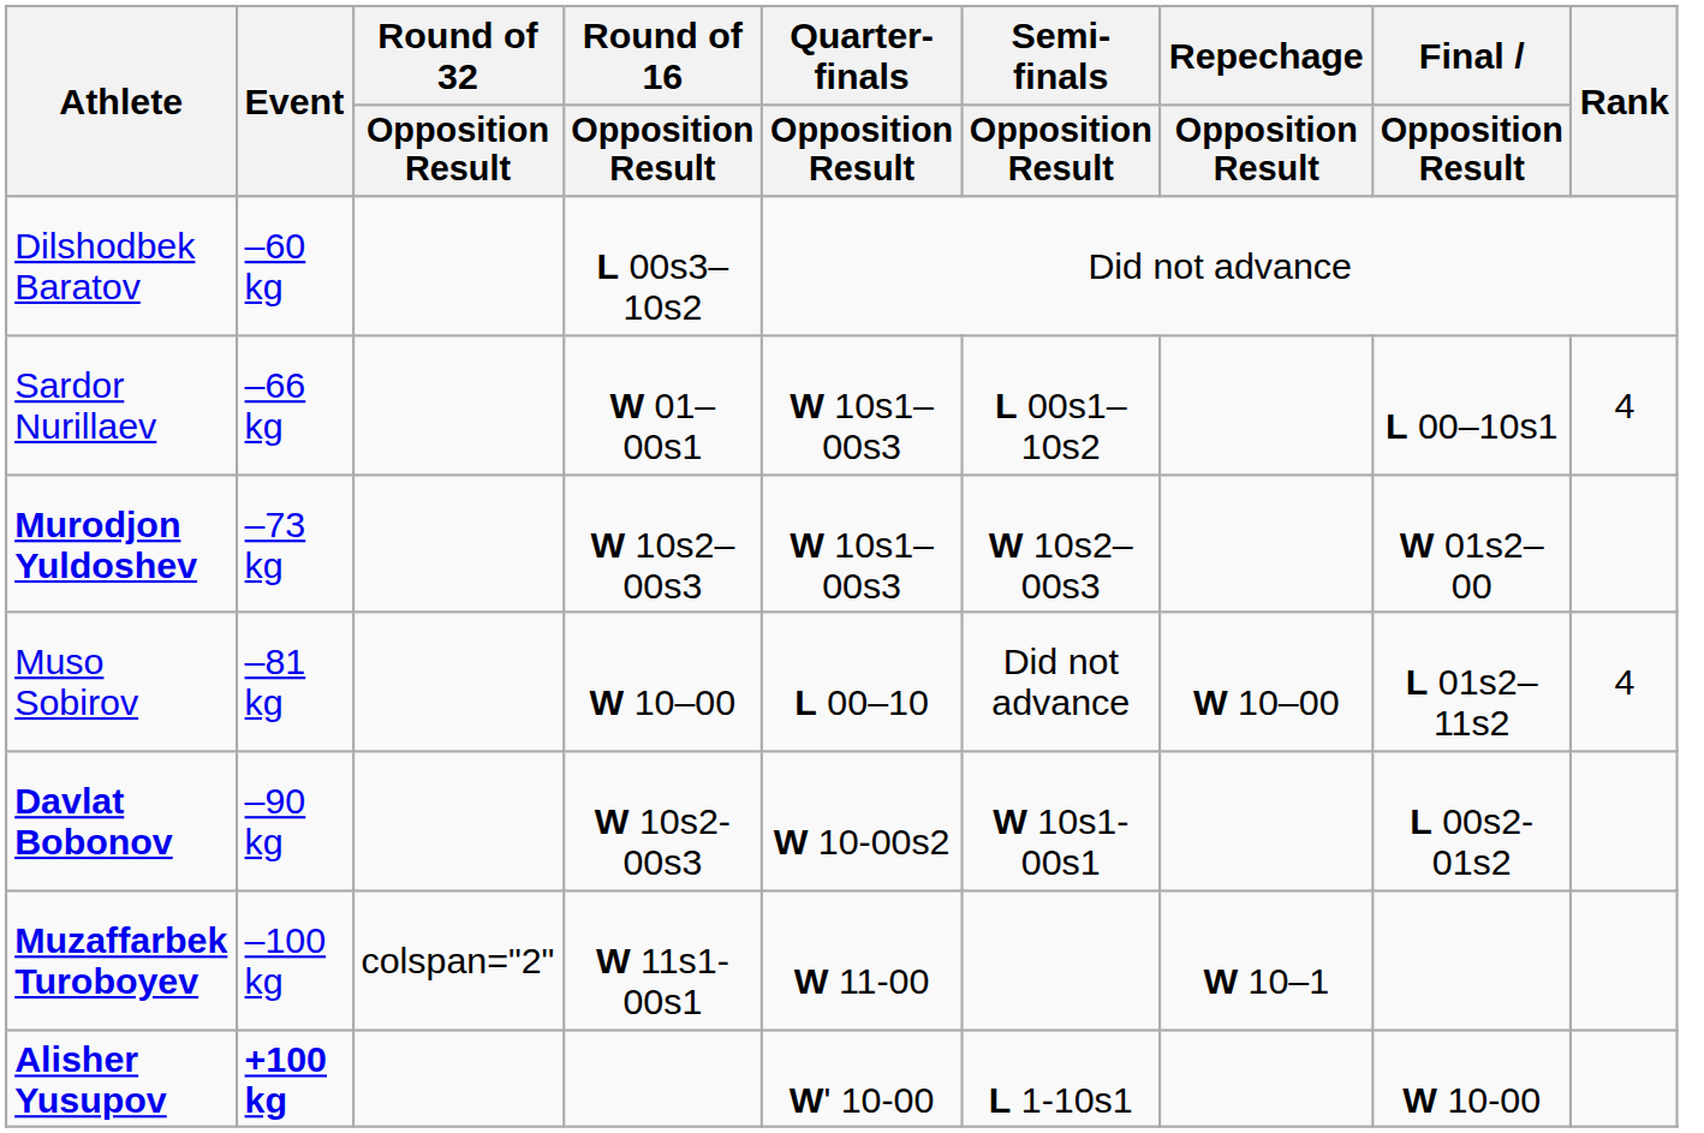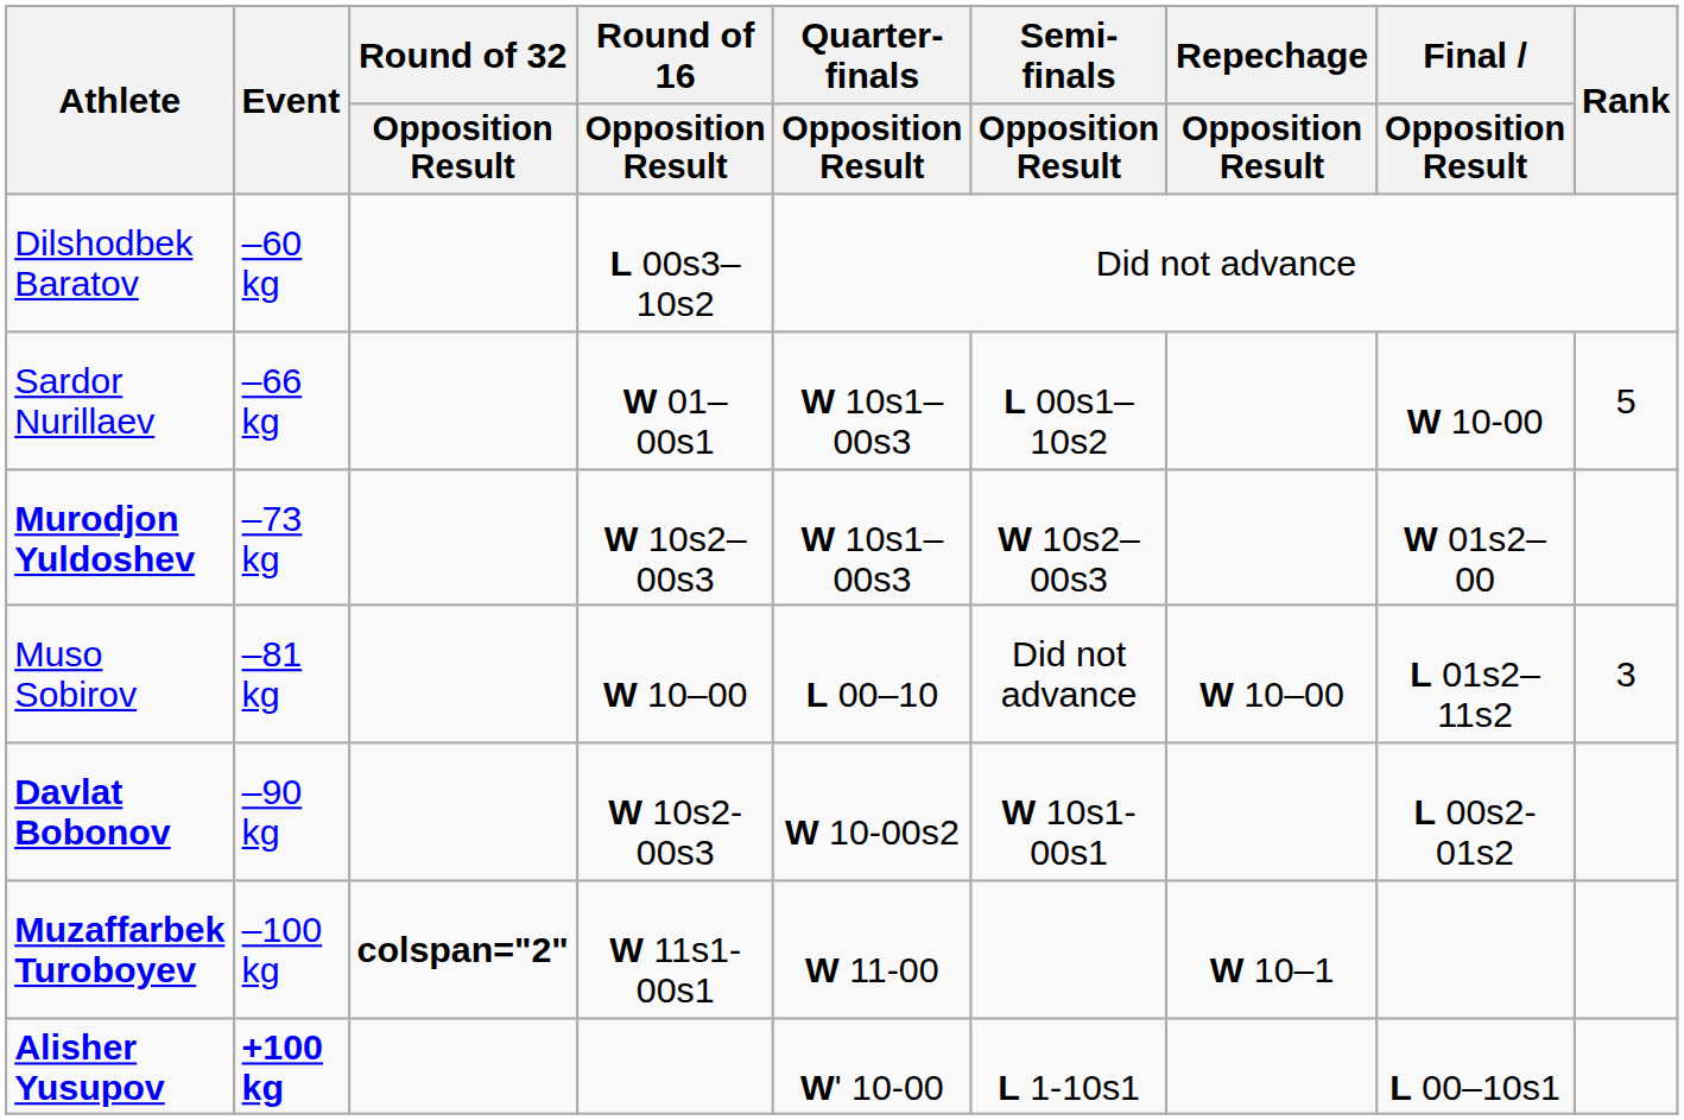Sardor Nurillaev | Final / Opposition Result: L 00–10s1 -> W 10-00
Sardor Nurillaev | Rank: 4 -> 5
Muso Sobirov | Rank: 4 -> 3
Muzaffarbek Turoboyev | Round of 32 / Opposition Result: normal -> bold
Alisher Yusupov | Final / Opposition Result: W 10-00 -> L 00–10s1
